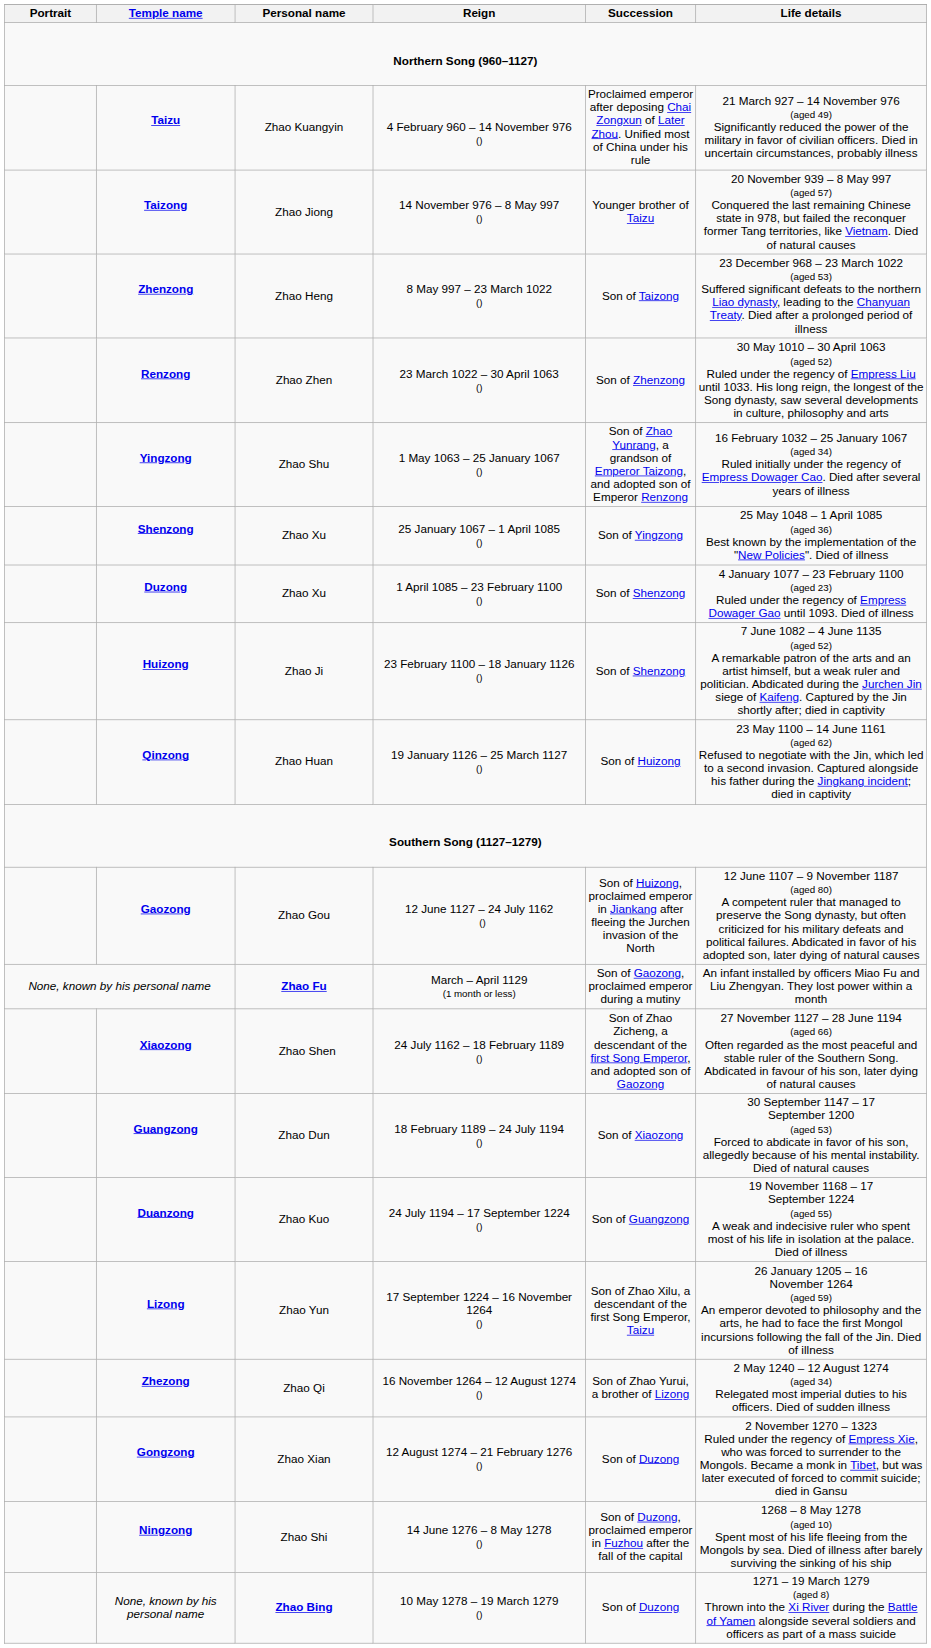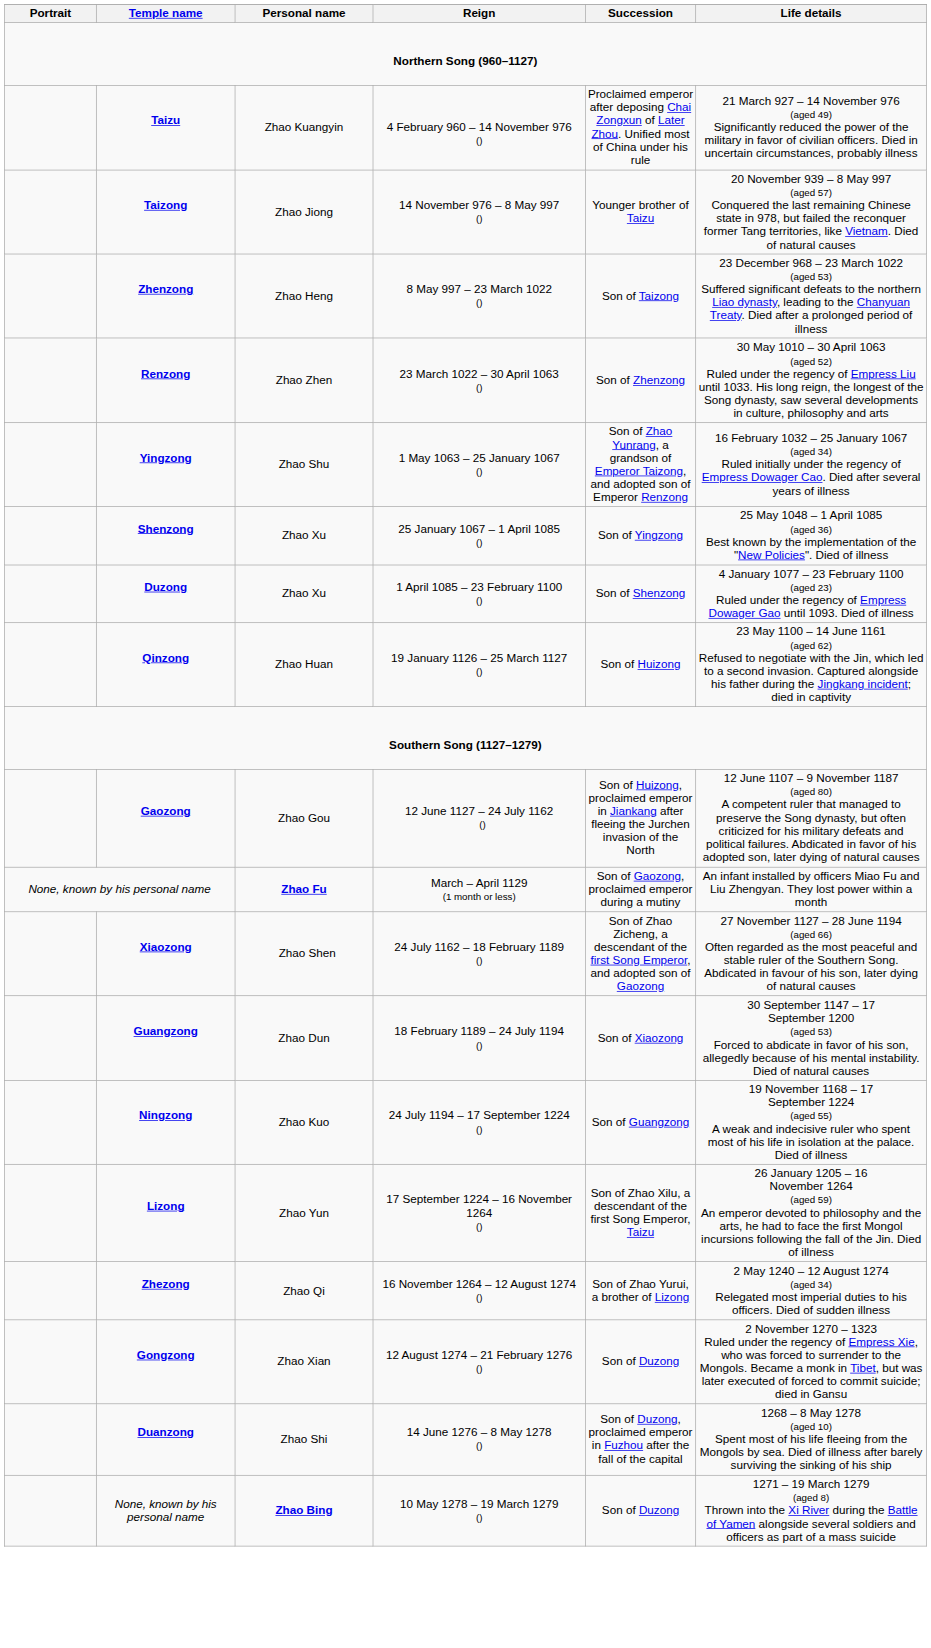- row: Huizong | Zhao Ji | 23 February 1100 – 18 January 1126 () | Son of Shenzong | 7 June 1082 – 4 June 1135 (aged 52) A remarkable patron of the arts and an artist himself, but a weak ruler and politician. Abdicated during the Jurchen Jin siege of Kaifeng. Captured by the Jin shortly after; died in captivity
24 July 1194 – 17 September 1224 () | Temple name: Duanzong -> Ningzong
14 June 1276 – 8 May 1278 () | Temple name: Ningzong -> Duanzong
